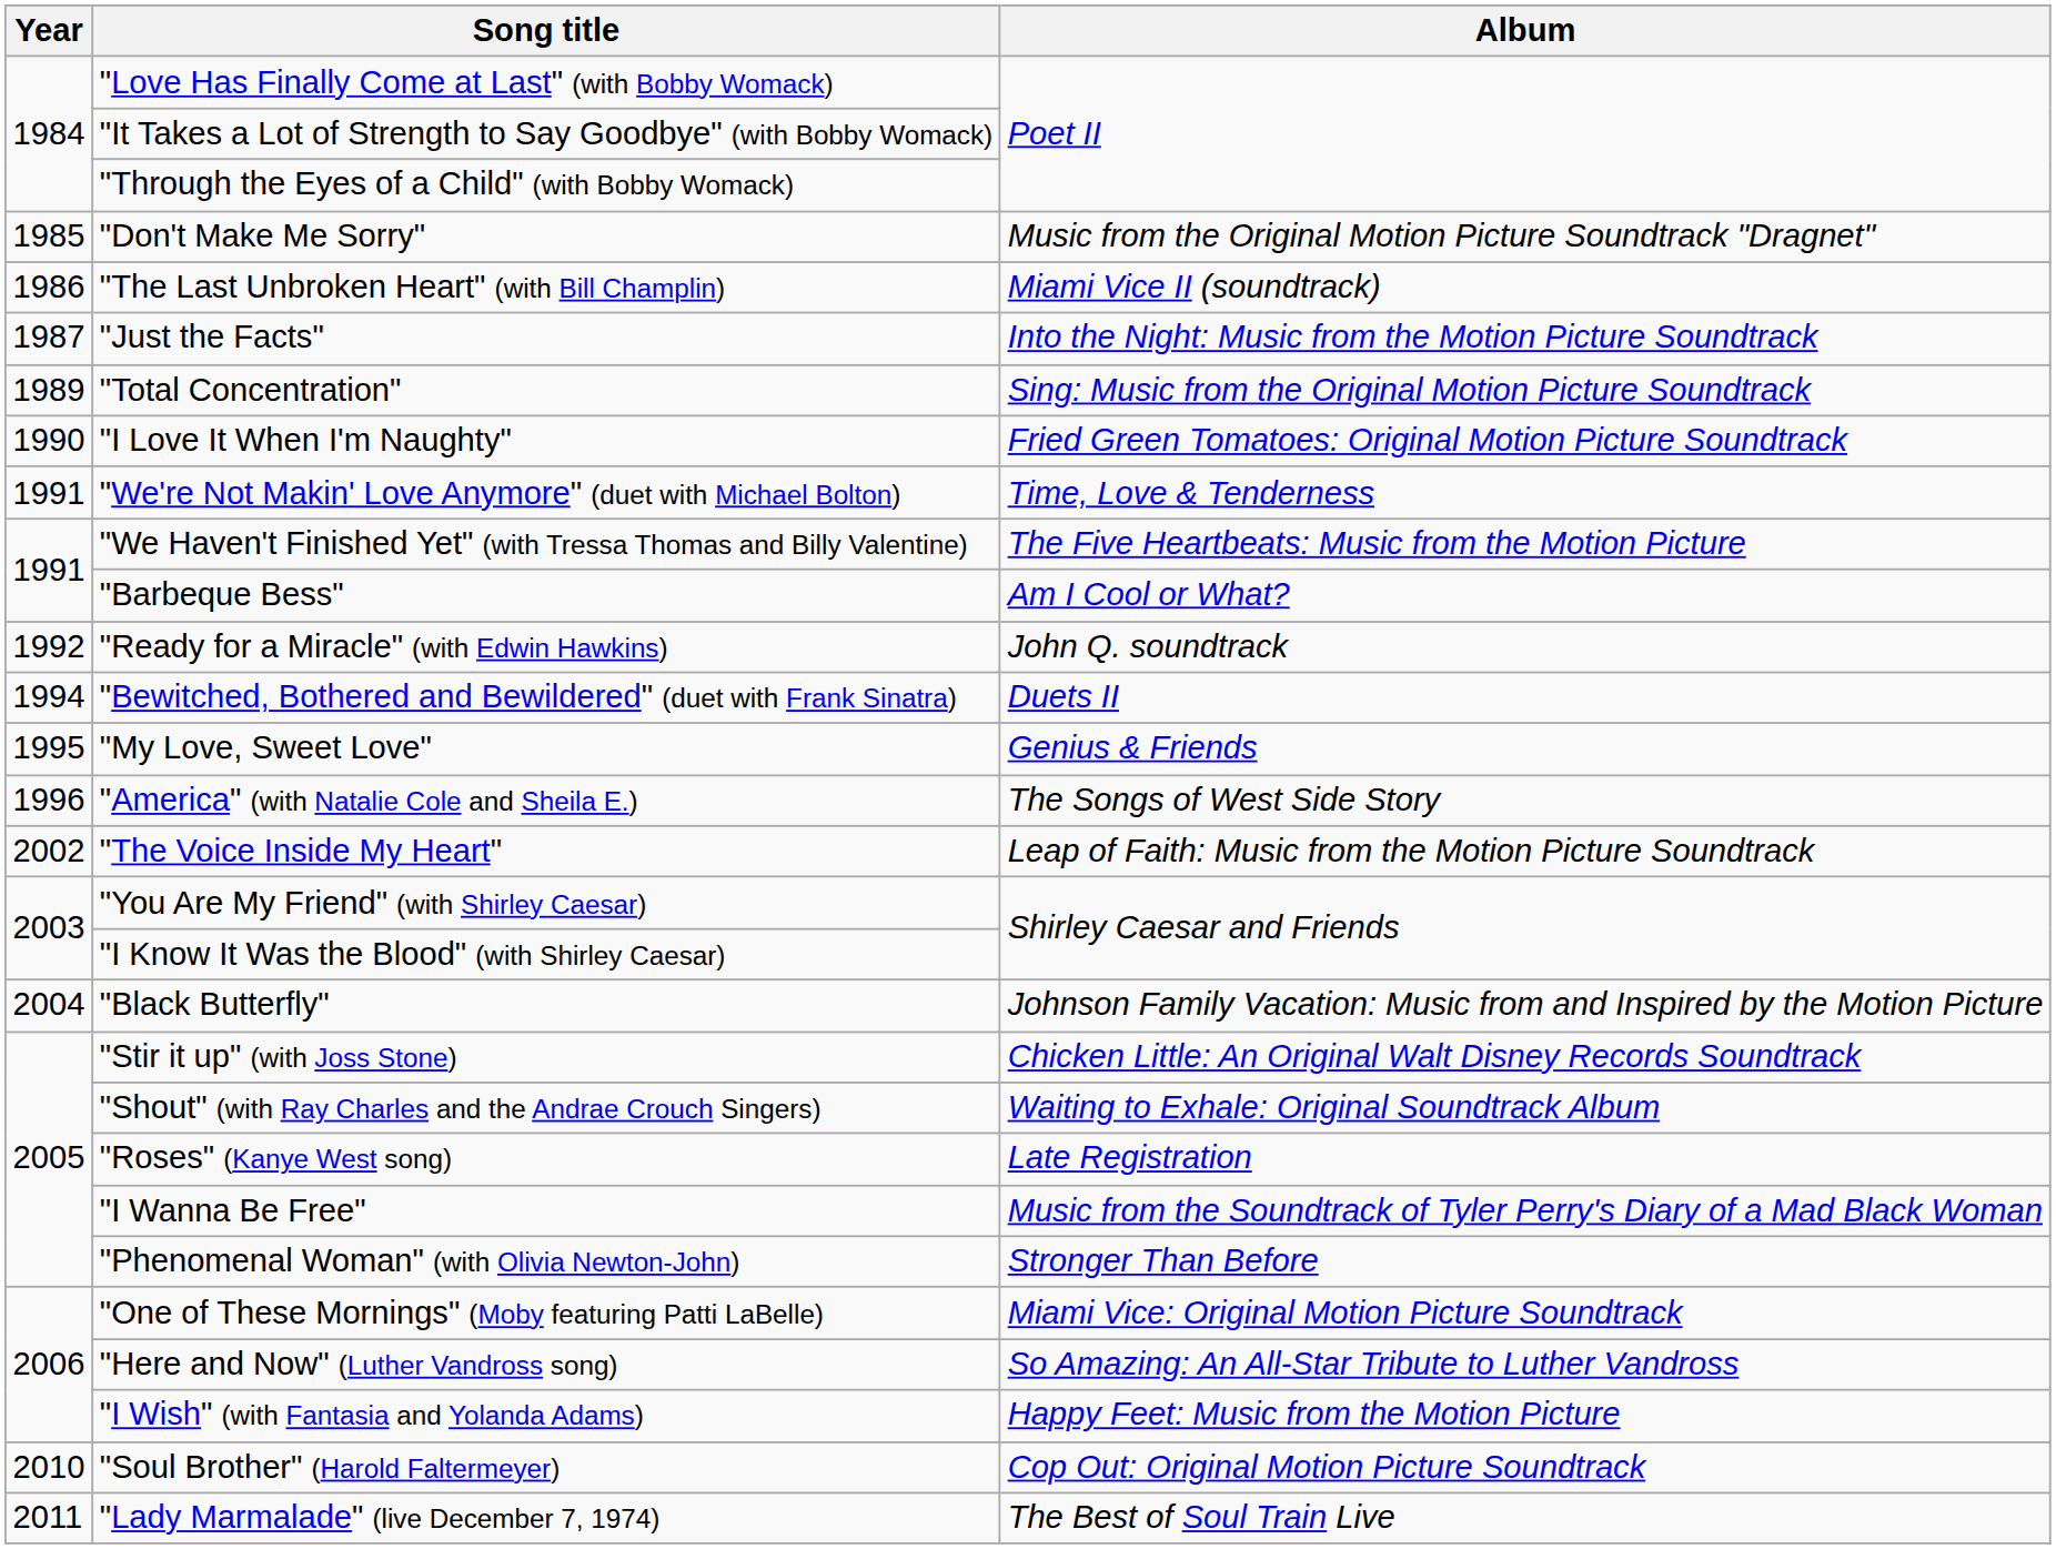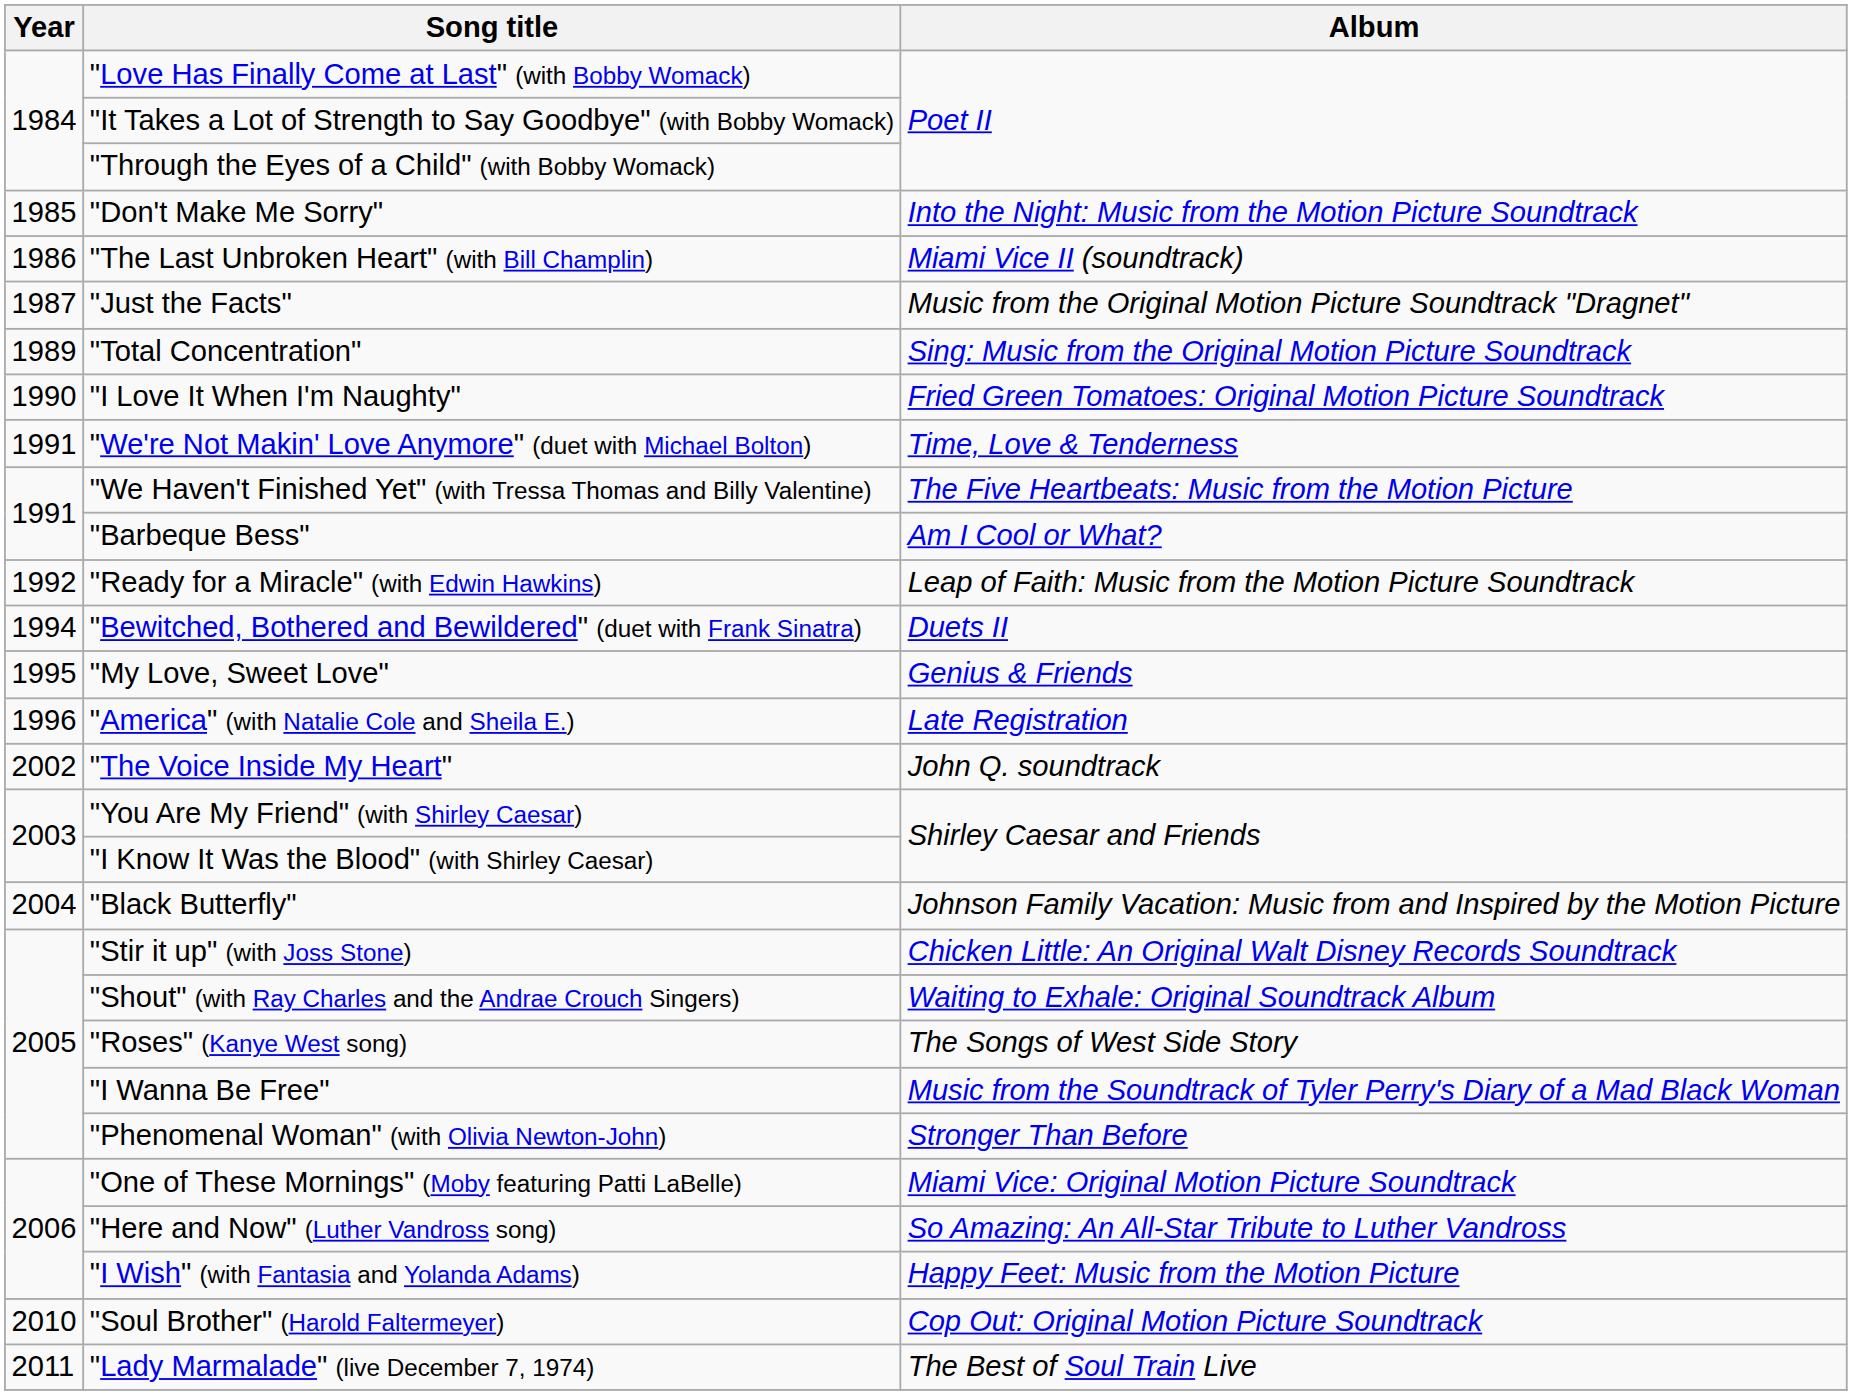"Don't Make Me Sorry" | Album: Music from the Original Motion Picture Soundtrack "Dragnet" -> Into the Night: Music from the Motion Picture Soundtrack
"Just the Facts" | Album: Into the Night: Music from the Motion Picture Soundtrack -> Music from the Original Motion Picture Soundtrack "Dragnet"
"Ready for a Miracle" (with Edwin Hawkins) | Album: John Q. soundtrack -> Leap of Faith: Music from the Motion Picture Soundtrack
"America" (with Natalie Cole and Sheila E.) | Album: The Songs of West Side Story -> Late Registration
"The Voice Inside My Heart" | Album: Leap of Faith: Music from the Motion Picture Soundtrack -> John Q. soundtrack
"Roses" (Kanye West song) | Album: Late Registration -> The Songs of West Side Story
